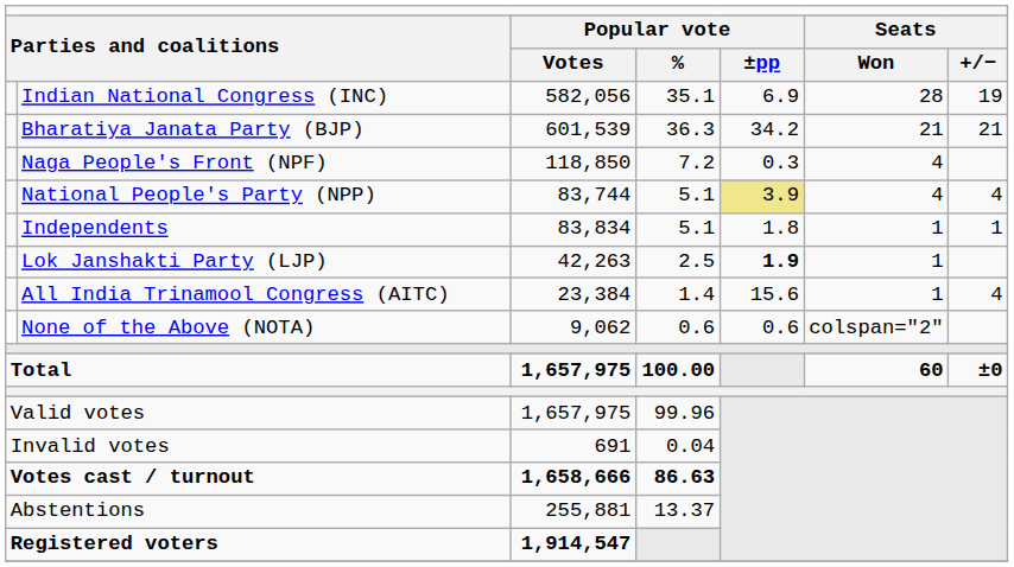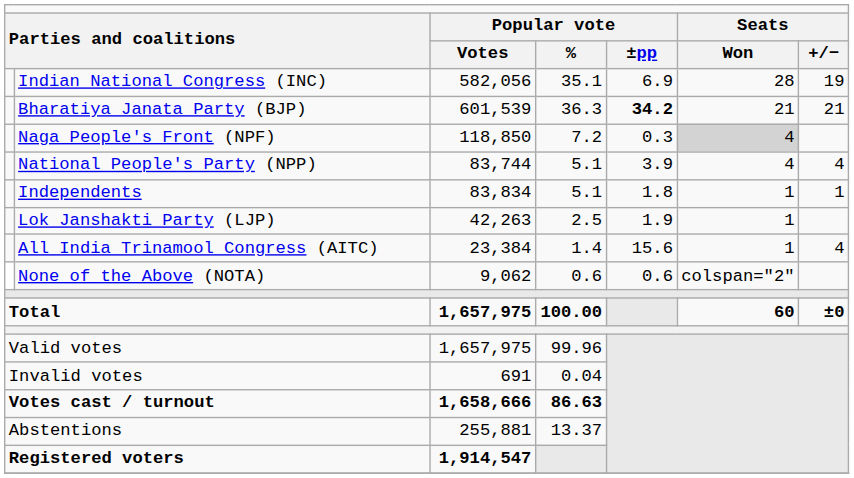Bharatiya Janata Party (BJP) | column 5: normal -> bold
Naga People's Front (NPF) | column 6: no background -> lightgrey background
National People's Party (NPP) | column 5: khaki background -> no background
Lok Janshakti Party (LJP) | column 5: bold -> normal
